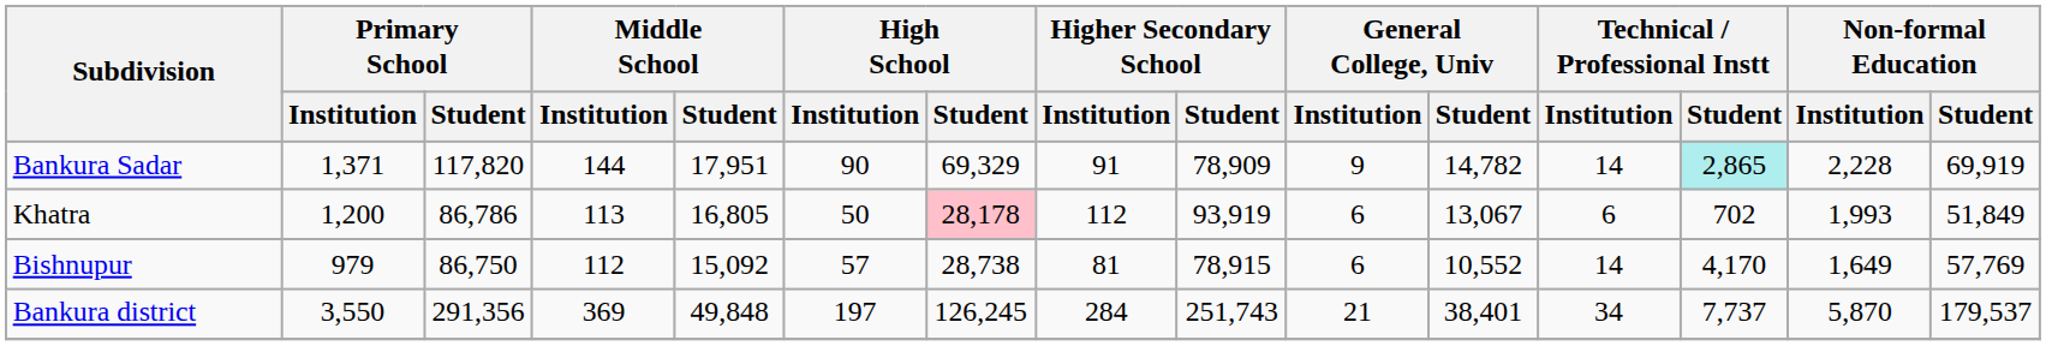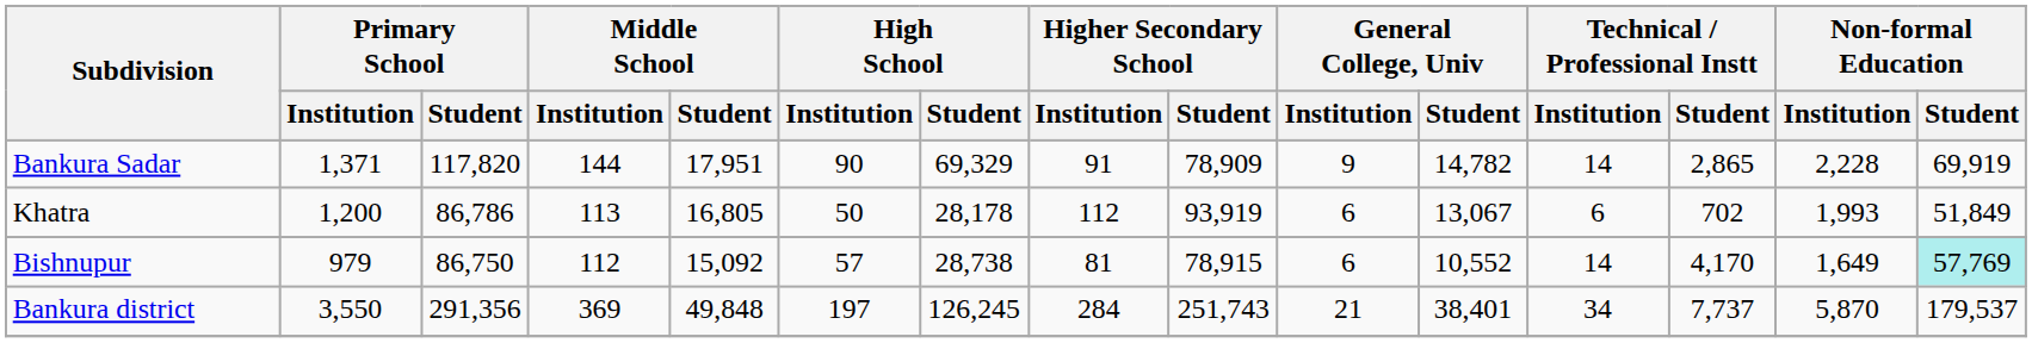Bankura Sadar | Technical / Professional Instt / Student: paleturquoise background -> no background
Khatra | High School / Student: pink background -> no background
Bishnupur | Non-formal Education / Student: no background -> paleturquoise background
